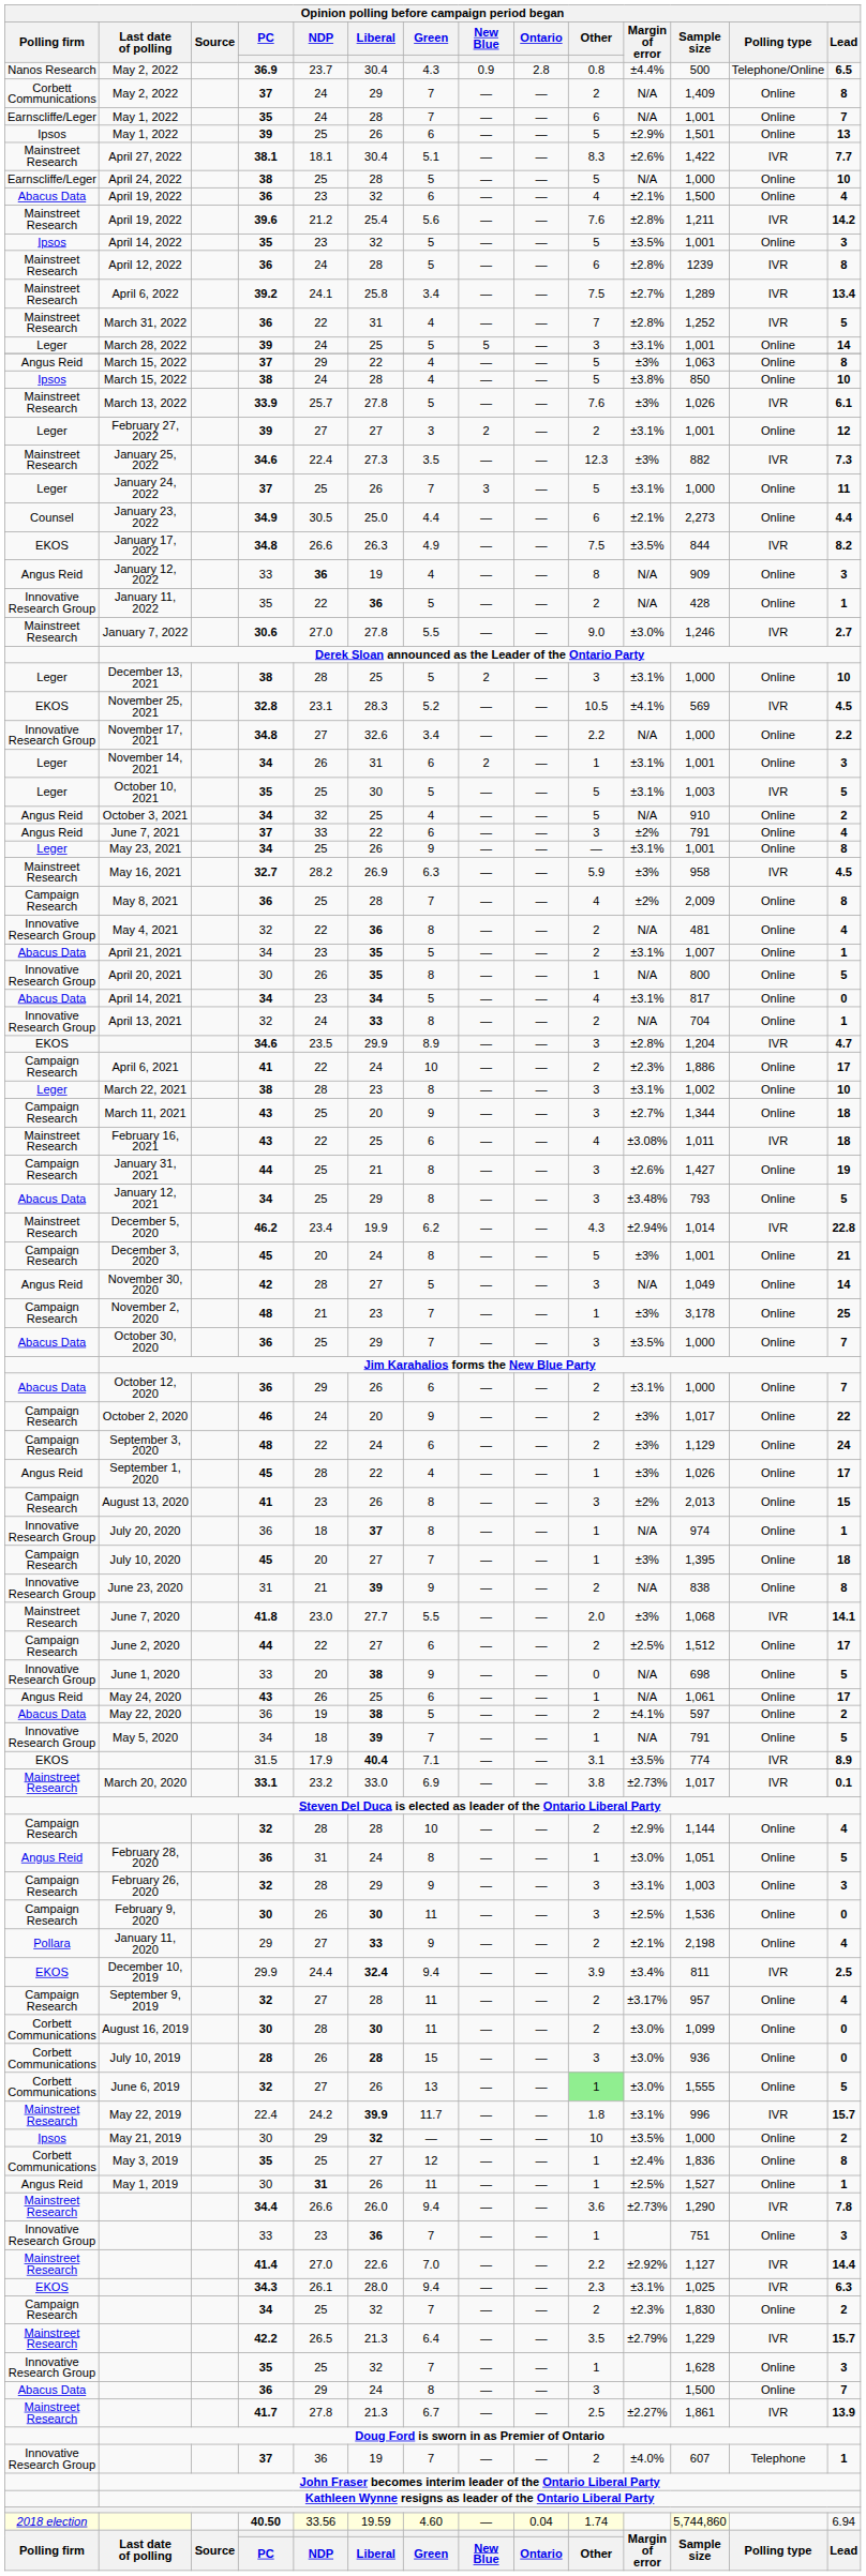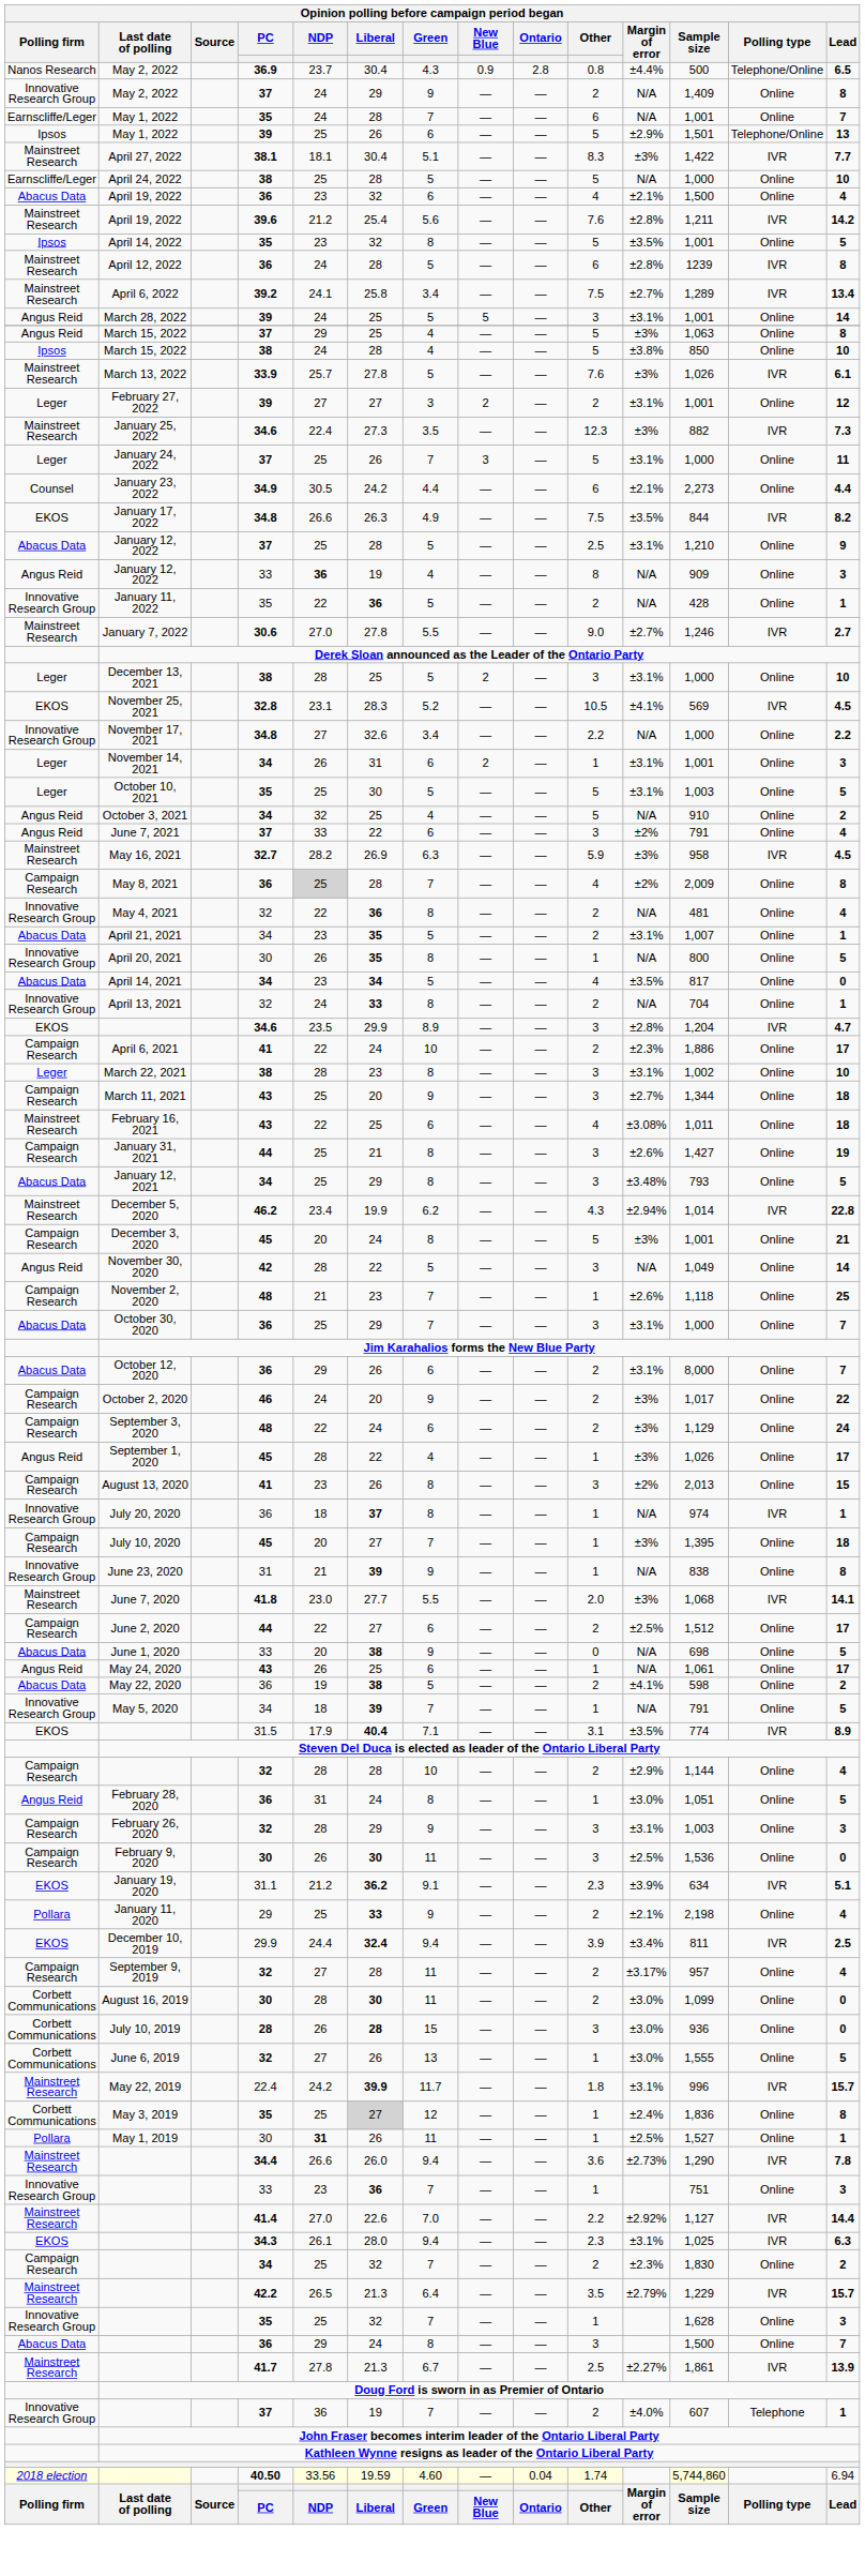May 2, 2022 / 37 | Polling firm: Corbett Communications -> Innovative Research Group
May 2, 2022 / 37 | Green: 7 -> 9
May 1, 2022 / 39 | Polling type: Online -> Telephone/Online
April 27, 2022 | Margin of error: ±2.6% -> ±3%
April 14, 2022 | Green: 5 -> 8
April 14, 2022 | Lead: 3 -> 5
- row: Mainstreet Research | March 31, 2022 | 36 | 22 | 31 | 4 | — | — | 7 | ±2.8% | 1,252 | IVR | 5
March 28, 2022 | Polling firm: Leger -> Angus Reid
March 15, 2022 / 37 | Liberal: 22 -> 25
January 23, 2022 | Liberal: 25.0 -> 24.2
+ row: Abacus Data | January 12, 2022 | 37 | 25 | 28 | 5 | — | — | 2.5 | ±3.1% | 1,210 | Online | 9
January 7, 2022 | Margin of error: ±3.0% -> ±2.7%
October 10, 2021 | Polling type: IVR -> Online
- row: Leger | May 23, 2021 | 34 | 25 | 26 | 9 | — | — | — | ±3.1% | 1,001 | Online | 8
May 8, 2021 | NDP: no background -> lightgrey background
April 14, 2021 | Margin of error: ±3.1% -> ±3.5%
February 16, 2021 | Polling type: IVR -> Online
November 30, 2020 | Liberal: 27 -> 22
November 2, 2020 | Margin of error: ±3% -> ±2.6%
November 2, 2020 | Sample size: 3,178 -> 1,118
October 30, 2020 | Margin of error: ±3.5% -> ±3.1%
October 12, 2020 | Sample size: 1,000 -> 8,000
July 20, 2020 | Polling type: Online -> IVR
June 23, 2020 | Other: 2 -> 1
June 1, 2020 | Polling firm: Innovative Research Group -> Abacus Data
May 22, 2020 | Sample size: 597 -> 598
- row: Mainstreet Research | March 20, 2020 | 33.1 | 23.2 | 33.0 | 6.9 | — | — | 3.8 | ±2.73% | 1,017 | IVR | 0.1
+ row: EKOS | January 19, 2020 | 31.1 | 21.2 | 36.2 | 9.1 | — | — | 2.3 | ±3.9% | 634 | IVR | 5.1
January 11, 2020 | NDP: 27 -> 25
June 6, 2019 | Other: lightgreen background -> no background
- row: Ipsos | May 21, 2019 | 30 | 29 | 32 | — | — | — | 10 | ±3.5% | 1,000 | Online | 2
May 3, 2019 | Liberal: no background -> lightgrey background
May 1, 2019 | Polling firm: Angus Reid -> Pollara
